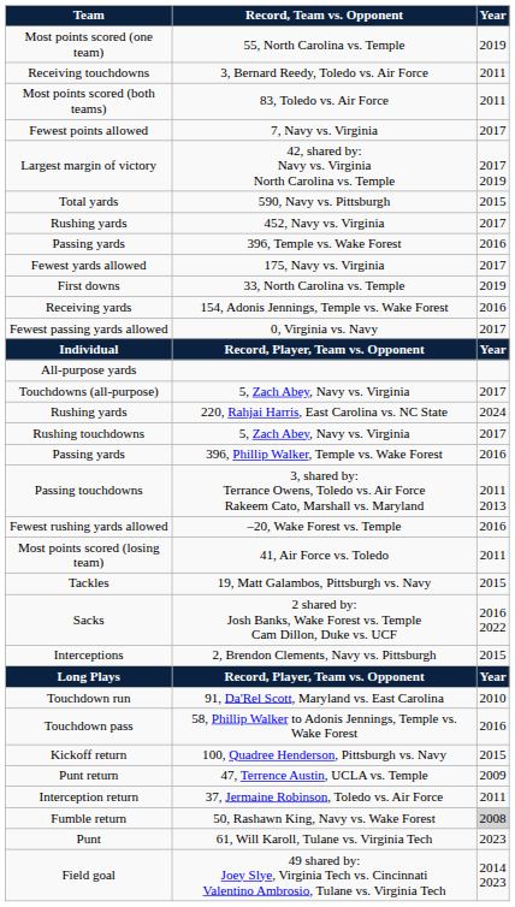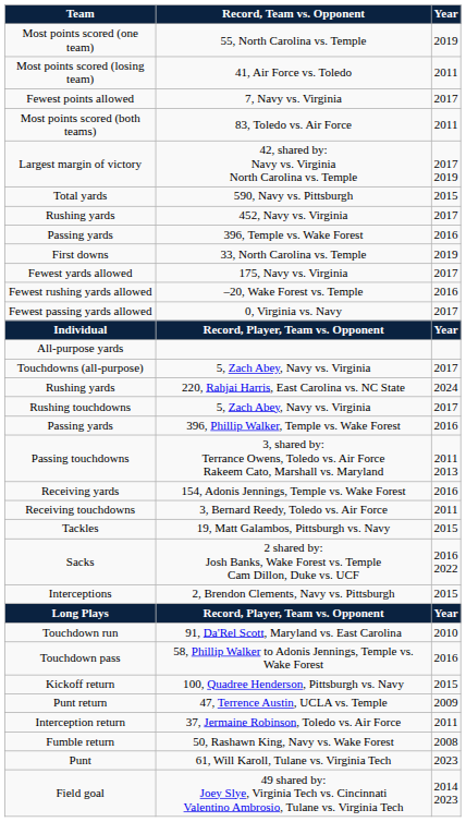rows swapped: 41, Air Force vs. Toledo <-> 3, Bernard Reedy, Toledo vs. Air Force
rows swapped: 83, Toledo vs. Air Force <-> 7, Navy vs. Virginia
rows swapped: 33, North Carolina vs. Temple <-> 175, Navy vs. Virginia
rows swapped: –20, Wake Forest vs. Temple <-> 154, Adonis Jennings, Temple vs. Wake Forest
50, Rashawn King, Navy vs. Wake Forest | Year: lightgrey background -> no background
